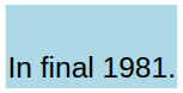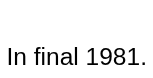row 1 | column 1: lightblue background -> no background
